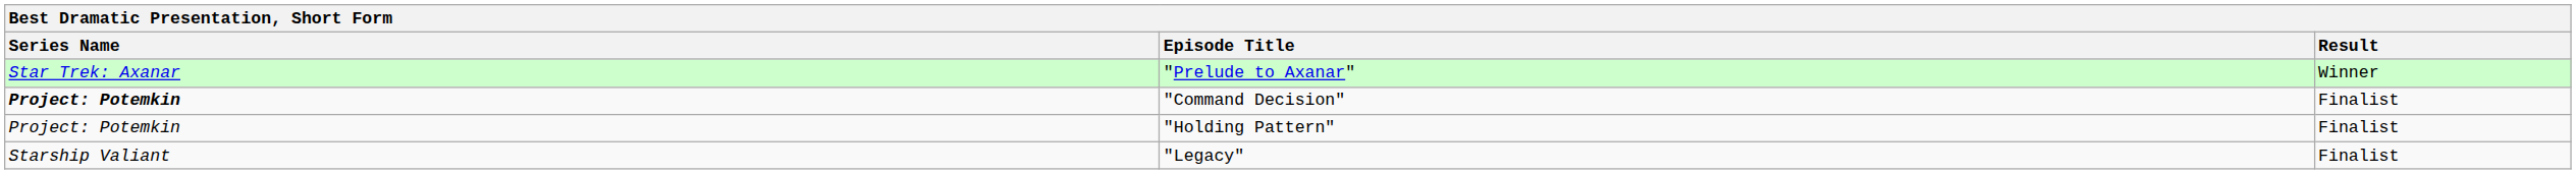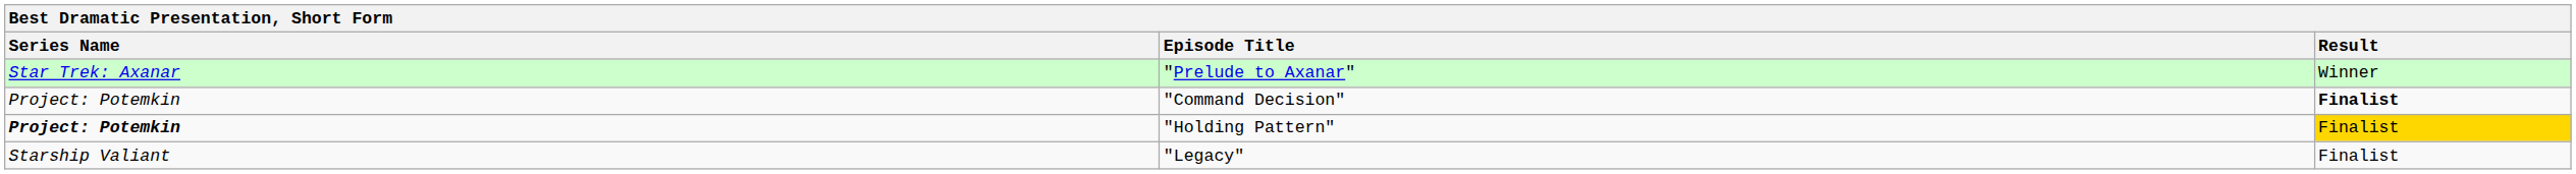"Command Decision" | Series Name: bold -> normal
"Command Decision" | Result: normal -> bold
"Holding Pattern" | Series Name: normal -> bold
"Holding Pattern" | Result: no background -> gold background
